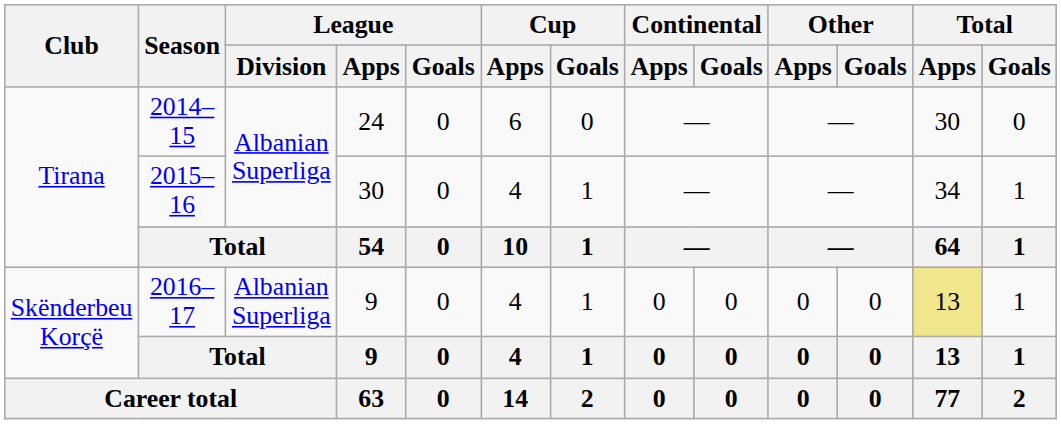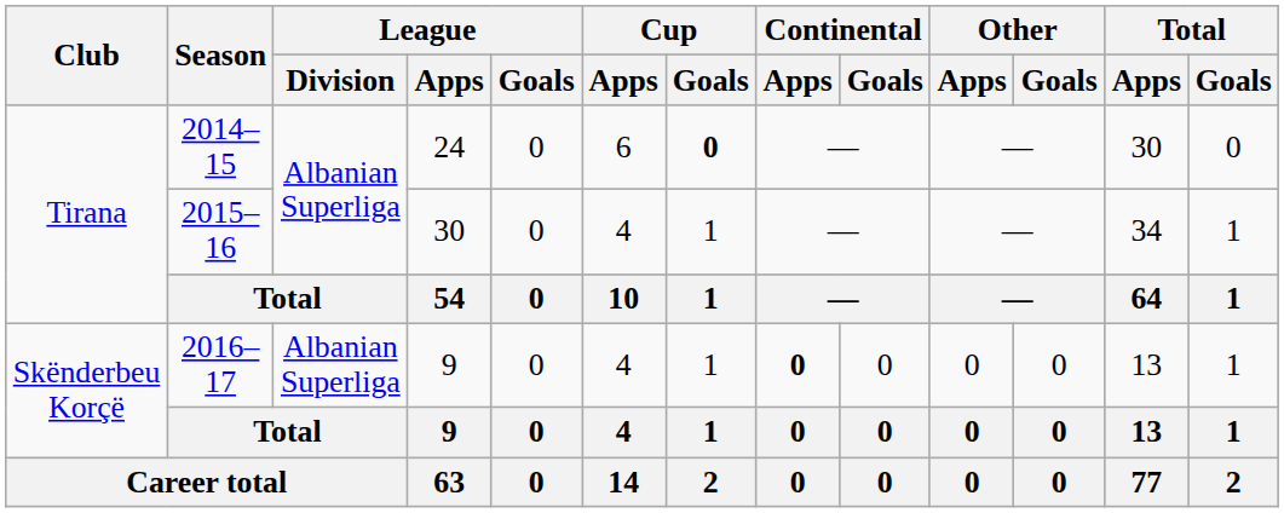2014–15 | Cup / Goals: normal -> bold
2016–17 | Continental / Apps: normal -> bold
2016–17 | Total / Apps: khaki background -> no background
